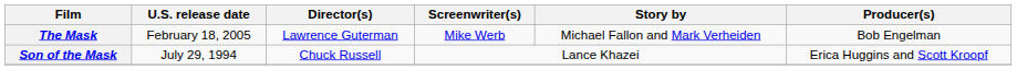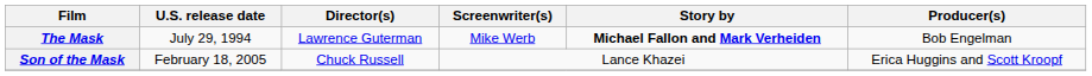The Mask | U.S. release date: February 18, 2005 -> July 29, 1994
The Mask | Story by: normal -> bold
Son of the Mask | U.S. release date: July 29, 1994 -> February 18, 2005
